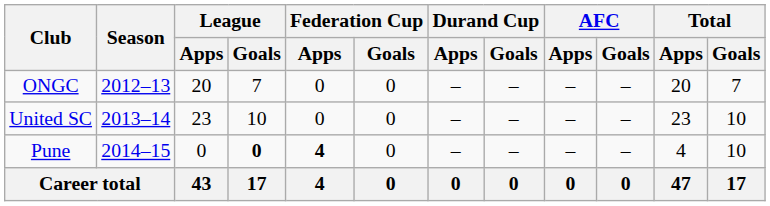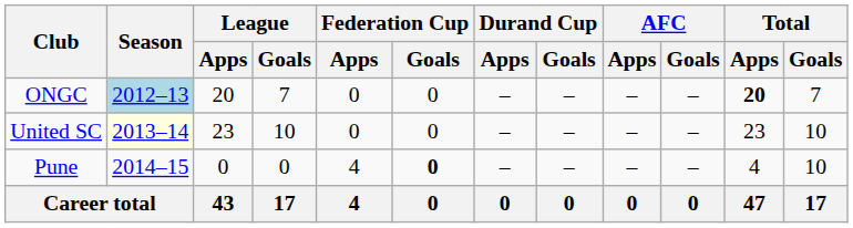ONGC | Season: no background -> lightblue background
ONGC | Total / Apps: normal -> bold
United SC | Season: no background -> lightyellow background
Pune | League / Goals: bold -> normal
Pune | Federation Cup / Apps: bold -> normal
Pune | Federation Cup / Goals: normal -> bold
